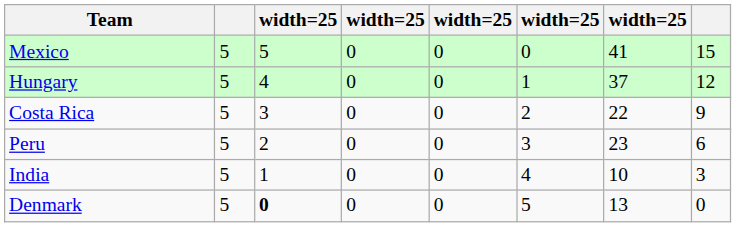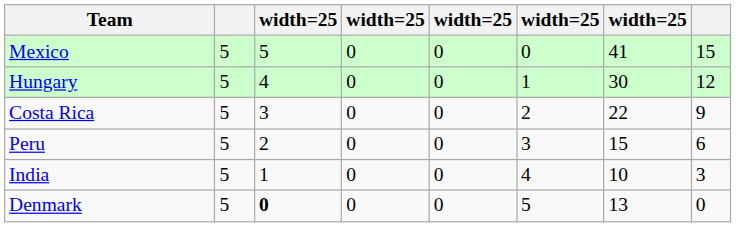Hungary | column 7: 37 -> 30
Peru | column 7: 23 -> 15
